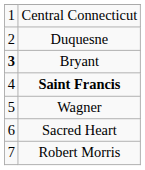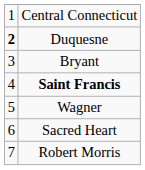Duquesne | column 1: normal -> bold
Bryant | column 1: bold -> normal
